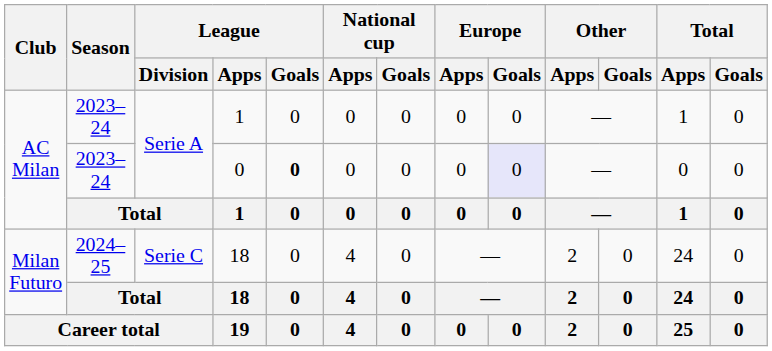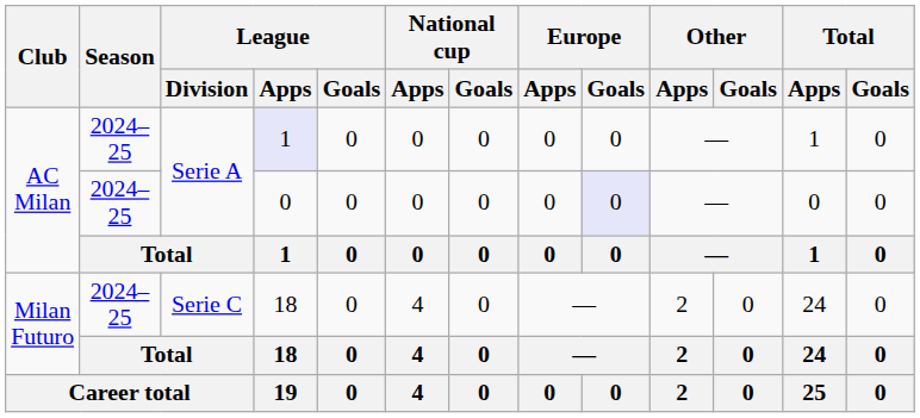row 3 | Season: 2023–24 -> 2024–25
row 3 | League / Apps: no background -> lavender background
row 4 | Season: 2023–24 -> 2024–25
row 4 | League / Goals: bold -> normal
